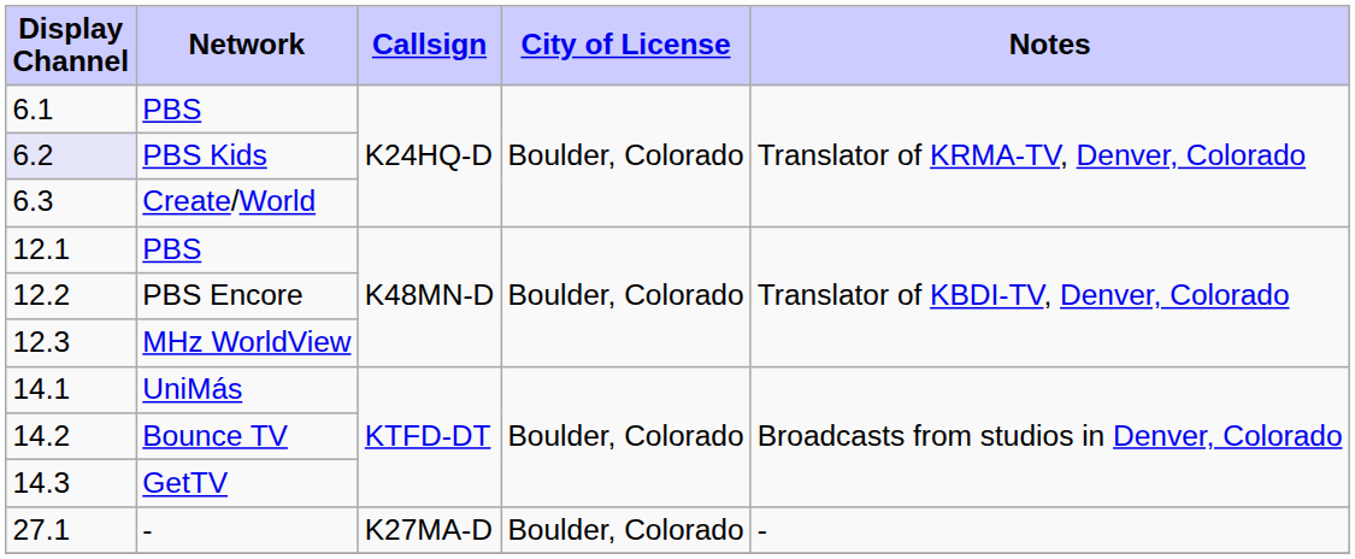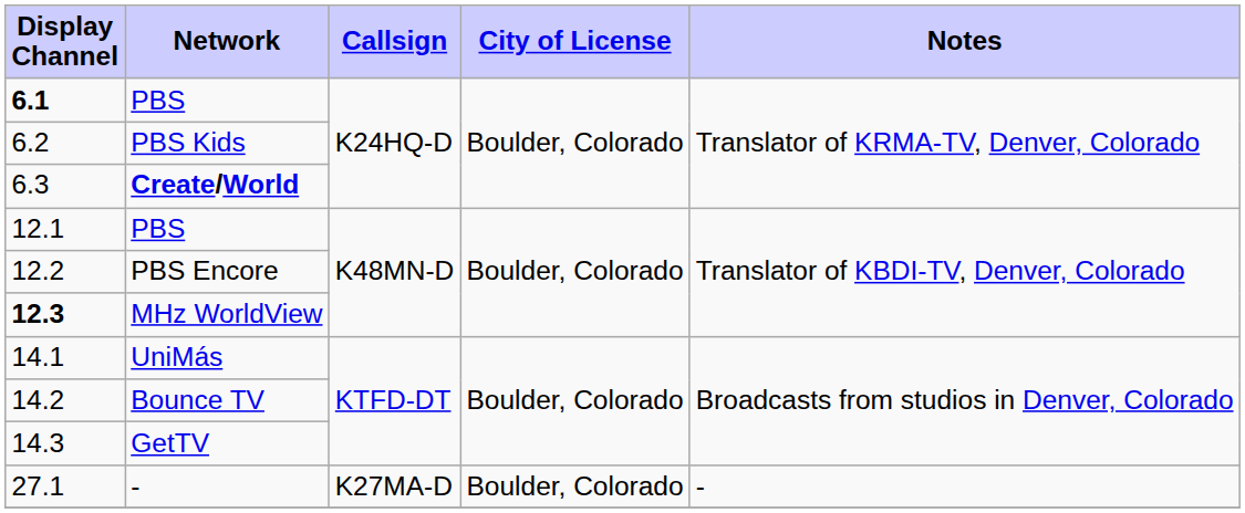6.1 / PBS | Display Channel: normal -> bold
PBS Kids | Display Channel: lavender background -> no background
Create/World | Network: normal -> bold
MHz WorldView | Display Channel: normal -> bold
